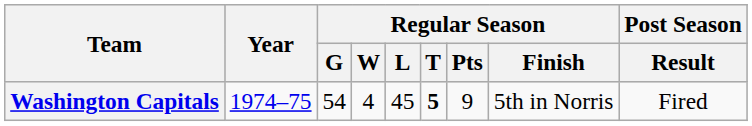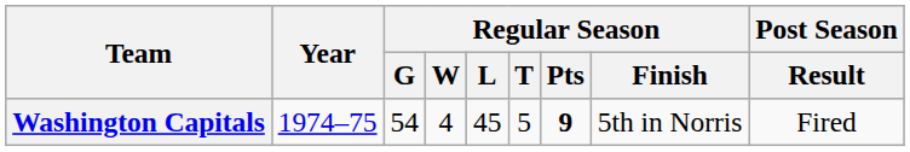Washington Capitals | Regular Season / T: bold -> normal
Washington Capitals | Regular Season / Pts: normal -> bold
